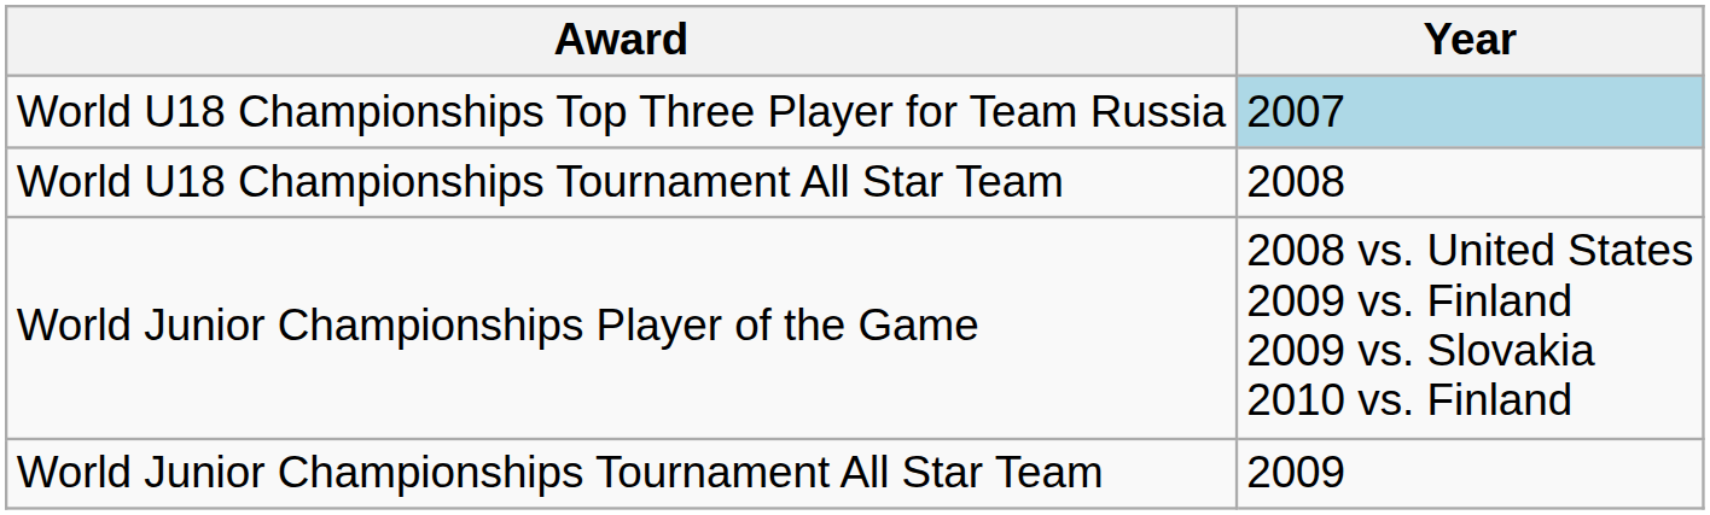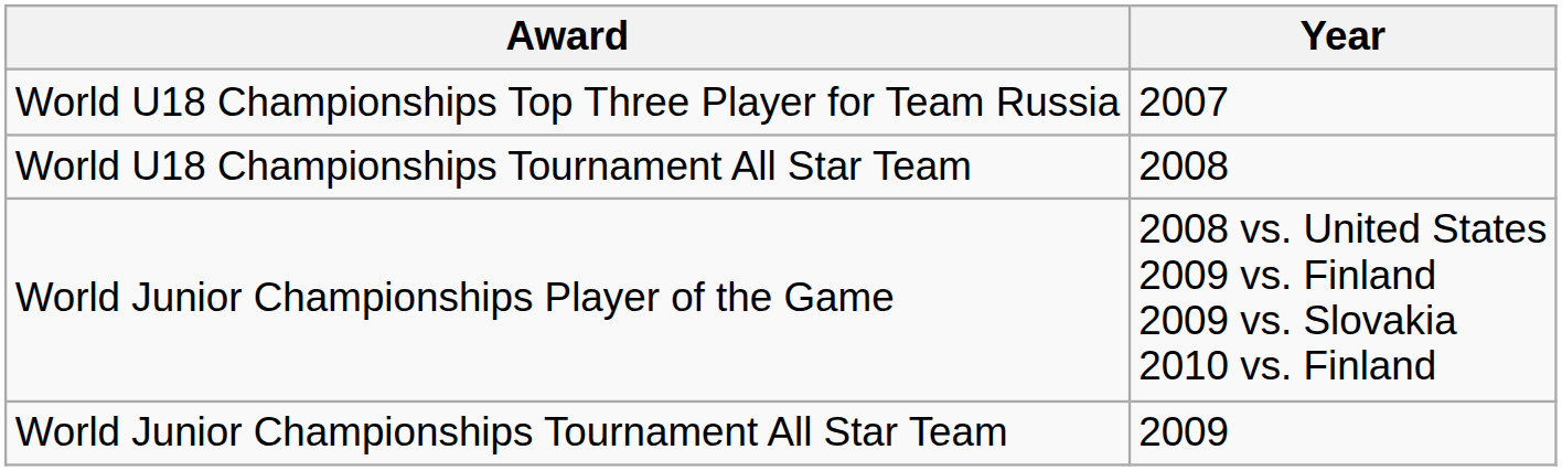World U18 Championships Top Three Player for Team Russia | Year: lightblue background -> no background
